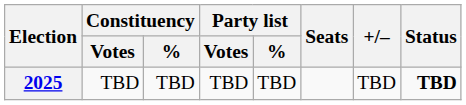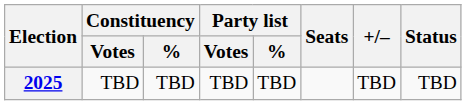2025 | Status: bold -> normal
